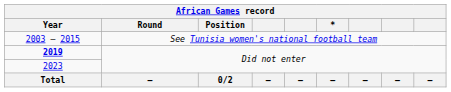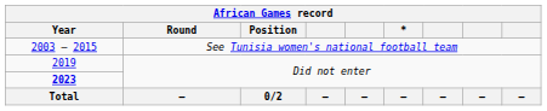2019 | Year: bold -> normal
2023 | Year: normal -> bold
